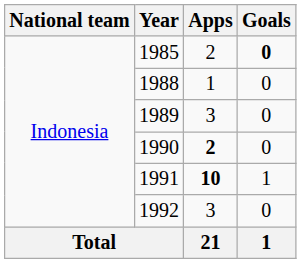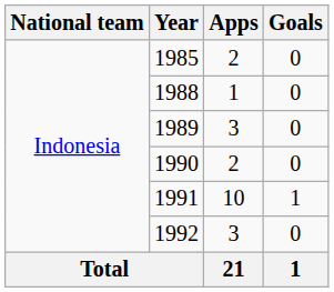1985 | Goals: bold -> normal
1990 | Apps: bold -> normal
1991 | Apps: bold -> normal
